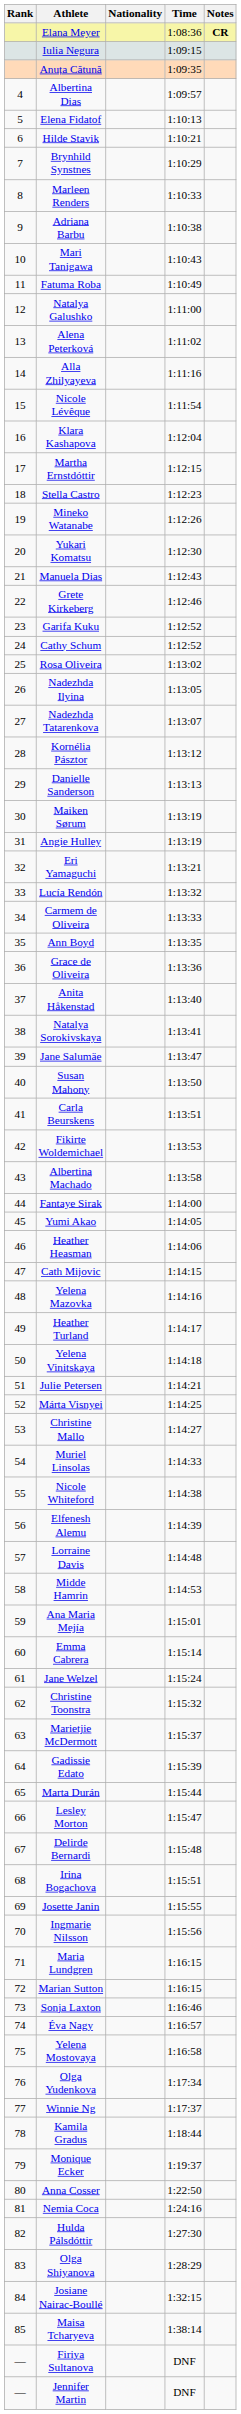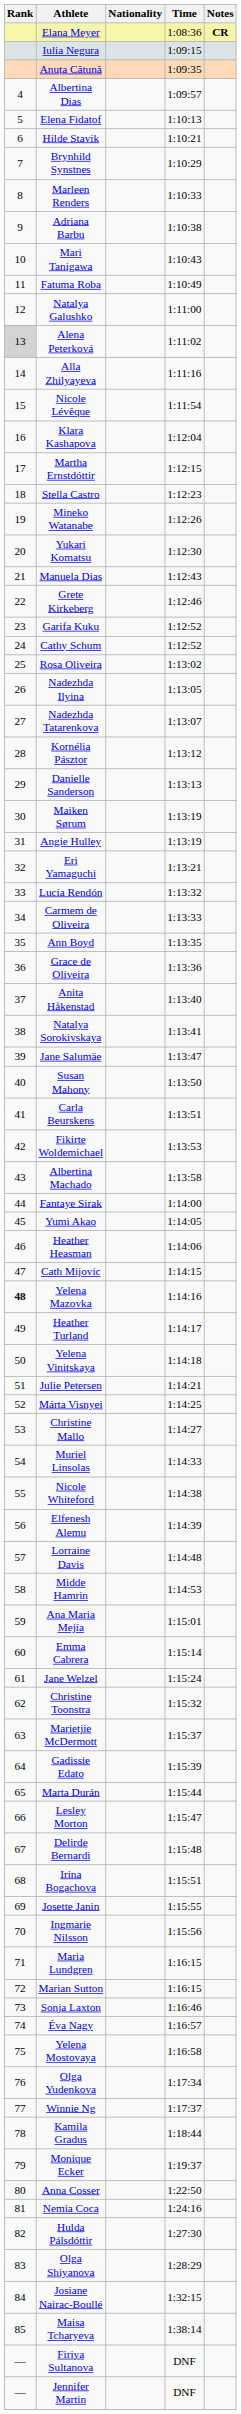Alena Peterková | Rank: no background -> lightgrey background
Yelena Mazovka | Rank: normal -> bold
